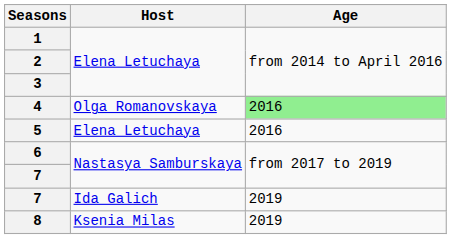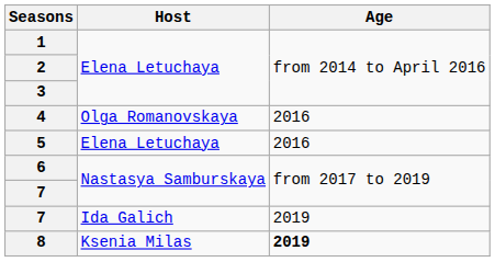4 | Age: lightgreen background -> no background
8 | Age: normal -> bold
